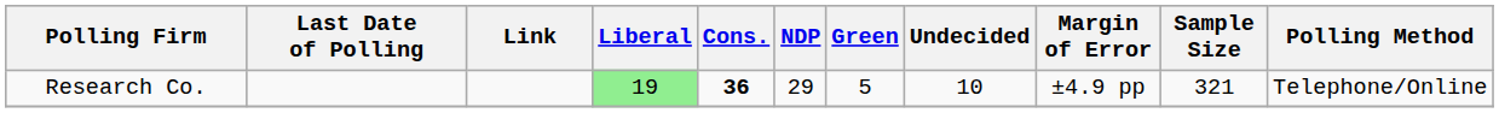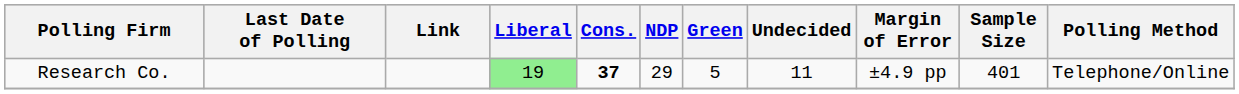Research Co. | Cons.: 36 -> 37
Research Co. | Undecided: 10 -> 11
Research Co. | Sample Size: 321 -> 401
